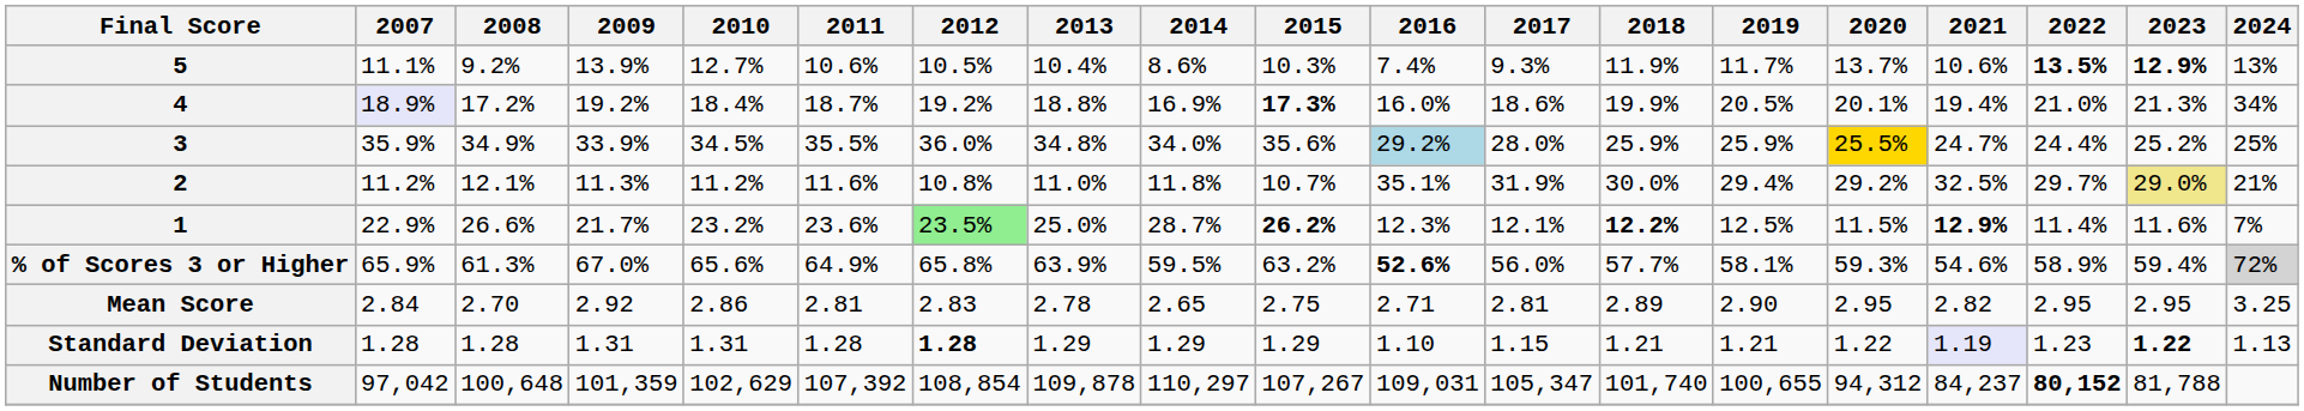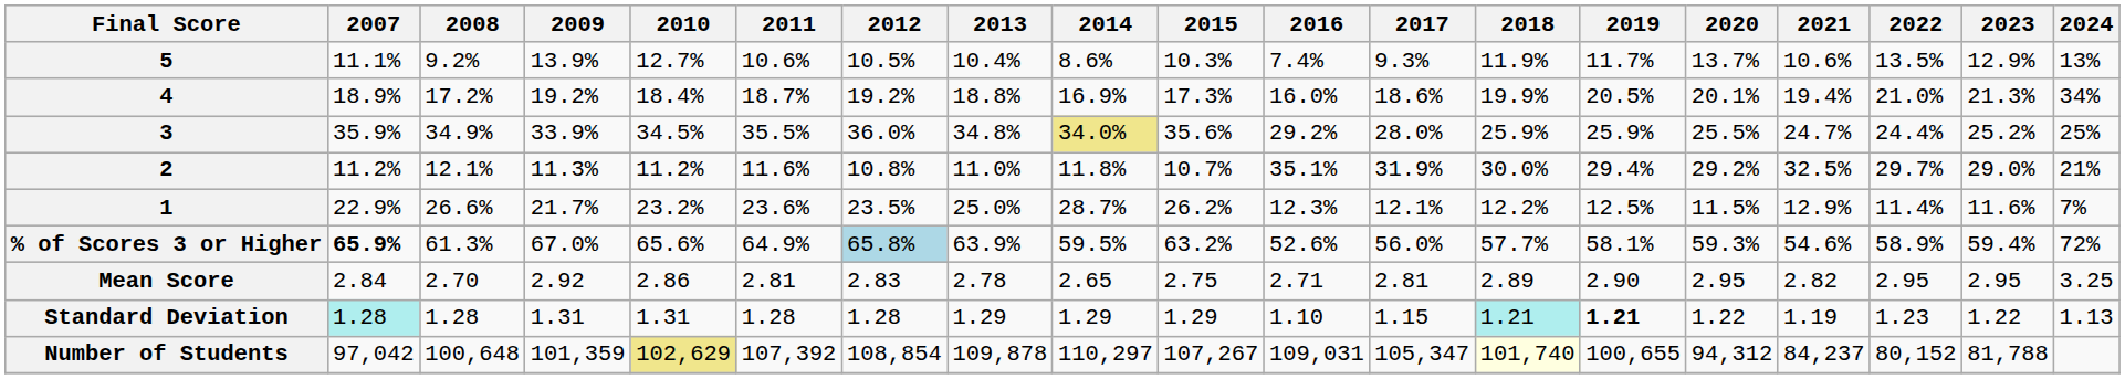5 | 2022: bold -> normal
5 | 2023: bold -> normal
4 | 2007: lavender background -> no background
4 | 2015: bold -> normal
3 | 2014: no background -> khaki background
3 | 2016: lightblue background -> no background
3 | 2020: gold background -> no background
2 | 2023: khaki background -> no background
1 | 2012: lightgreen background -> no background
1 | 2015: bold -> normal
1 | 2018: bold -> normal
1 | 2021: bold -> normal
% of Scores 3 or Higher | 2007: normal -> bold
% of Scores 3 or Higher | 2012: no background -> lightblue background
% of Scores 3 or Higher | 2016: bold -> normal
% of Scores 3 or Higher | 2024: lightgrey background -> no background
Standard Deviation | 2007: no background -> paleturquoise background
Standard Deviation | 2012: bold -> normal
Standard Deviation | 2018: no background -> paleturquoise background
Standard Deviation | 2019: normal -> bold
Standard Deviation | 2021: lavender background -> no background
Standard Deviation | 2023: bold -> normal
Number of Students | 2010: no background -> khaki background
Number of Students | 2018: no background -> lightyellow background
Number of Students | 2022: bold -> normal
